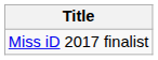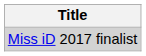row 2 | column 1: no background -> lightgrey background
